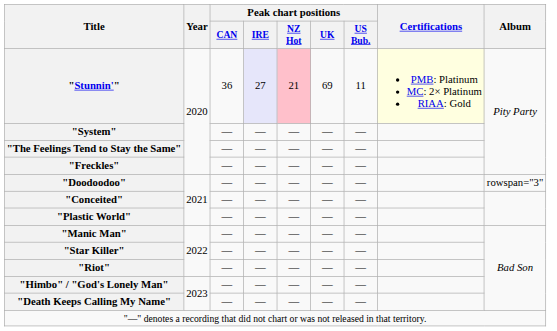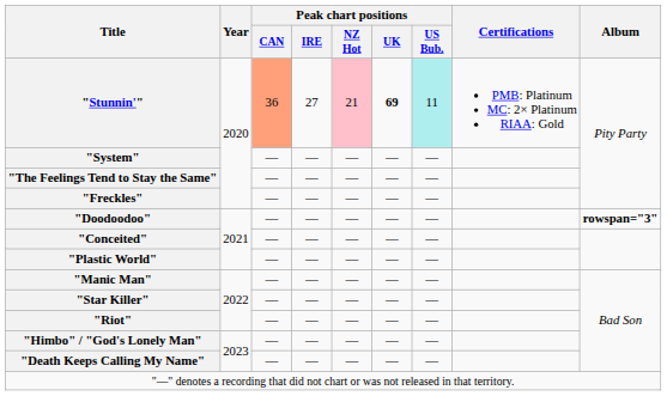"Stunnin'" | Peak chart positions / CAN: no background -> lightsalmon background
"Stunnin'" | Peak chart positions / IRE: lavender background -> no background
"Stunnin'" | Peak chart positions / UK: normal -> bold
"Stunnin'" | Peak chart positions / US Bub.: no background -> paleturquoise background
"Stunnin'" | Certifications: lightyellow background -> no background
"Doodoodoo" | Album: normal -> bold
